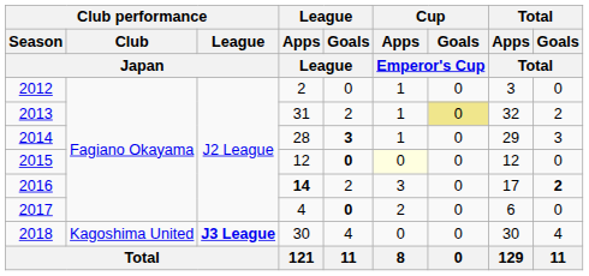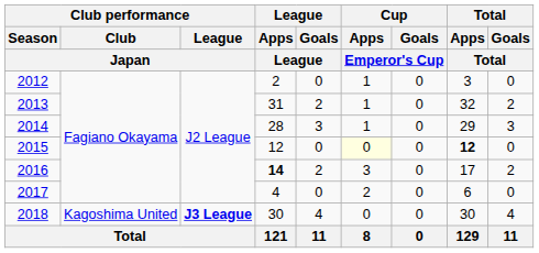2013 | Cup / Goals / Emperor's Cup: khaki background -> no background
2014 | League / Goals / League: bold -> normal
2015 | League / Goals / League: bold -> normal
2015 | Total / Apps / Total: normal -> bold
2016 | Total / Goals / Total: bold -> normal
2017 | League / Goals / League: bold -> normal
